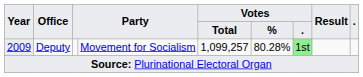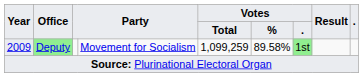2009 | Office: no background -> lightgreen background
2009 | Votes / Total: 1,099,257 -> 1,099,259
2009 | Votes / %: 80.28% -> 89.58%
